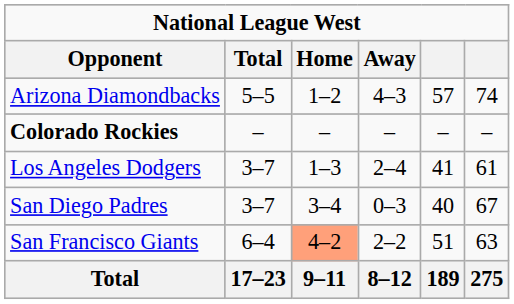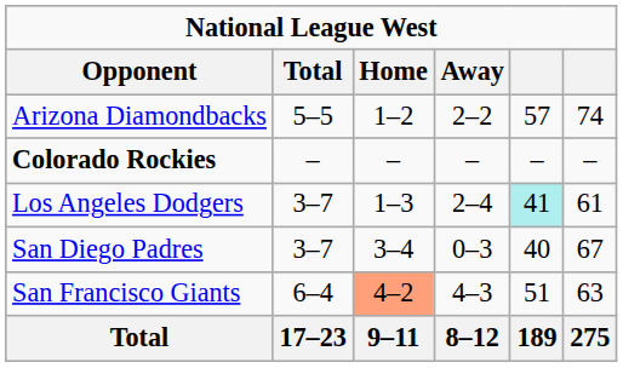Arizona Diamondbacks | column 4: 4–3 -> 2–2
Los Angeles Dodgers | column 5: no background -> paleturquoise background
San Francisco Giants | column 4: 2–2 -> 4–3
